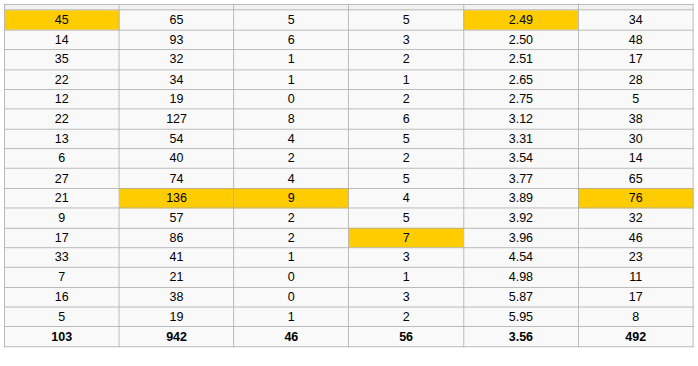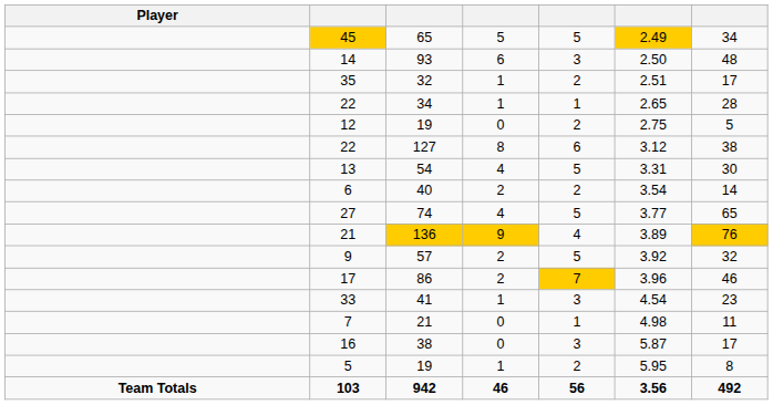+ column: Player | Team Totals
